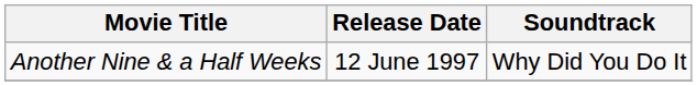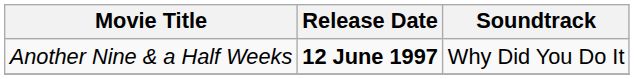Another Nine & a Half Weeks | Release Date: normal -> bold
